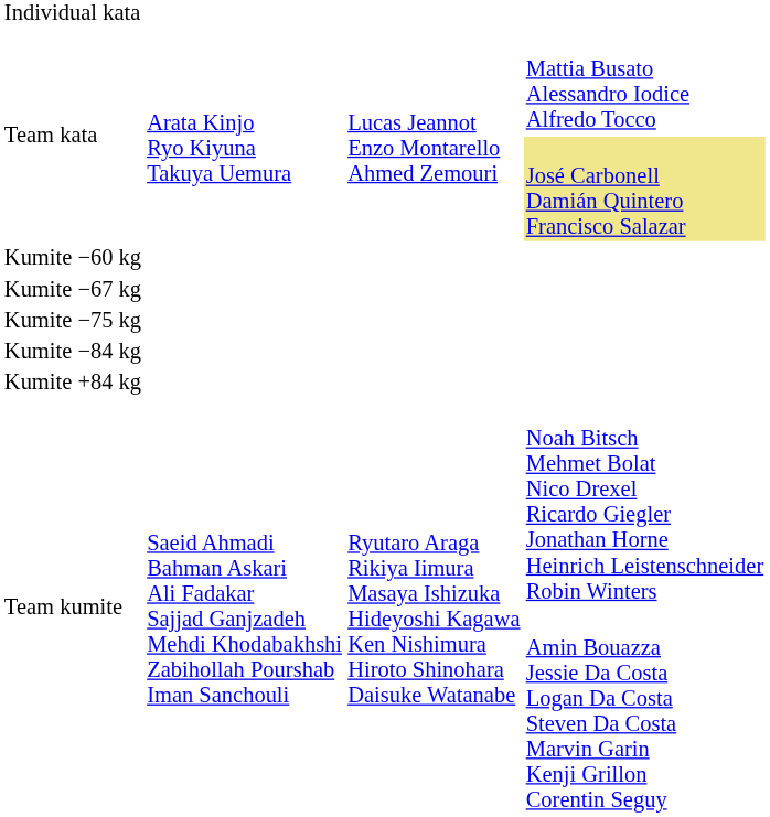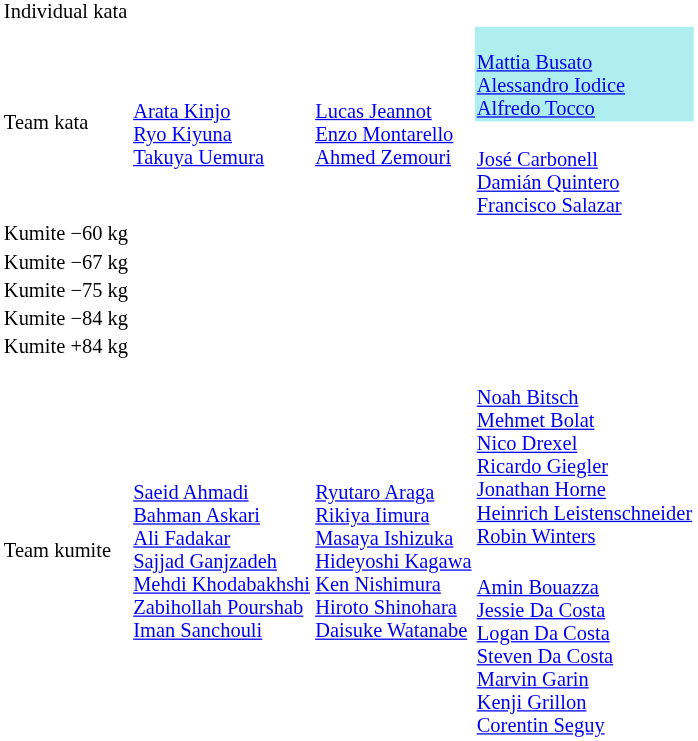Team kata / Mattia Busato Alessandro Iodice Alfredo Tocco | column 4: no background -> paleturquoise background
Team kata / José Carbonell Damián Quintero Francisco Salazar | column 4: khaki background -> no background
